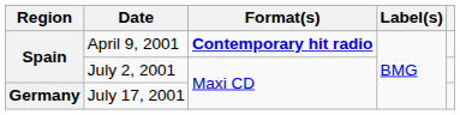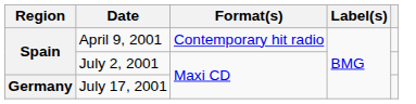April 9, 2001 | Format(s): bold -> normal
